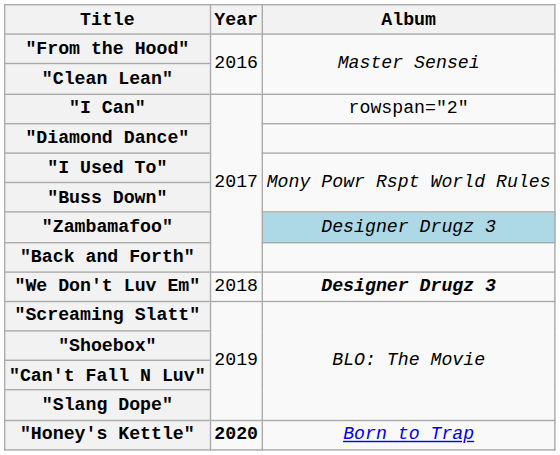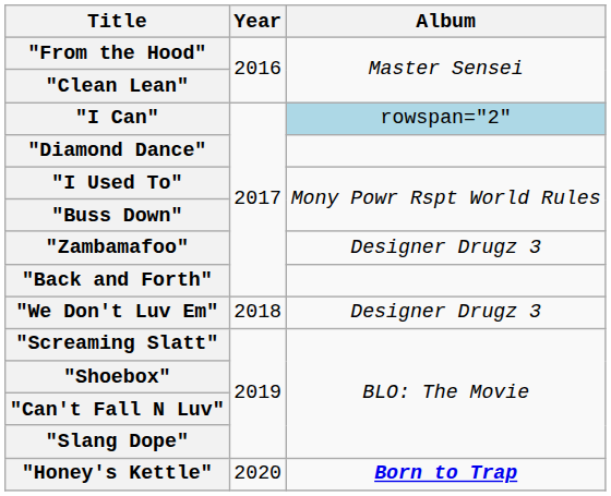"I Can" | Album: no background -> lightblue background
"Zambamafoo" | Album: lightblue background -> no background
"We Don't Luv Em" | Album: bold -> normal
"Honey's Kettle" | Year: bold -> normal
"Honey's Kettle" | Album: normal -> bold
